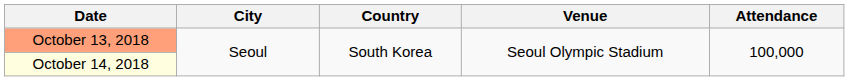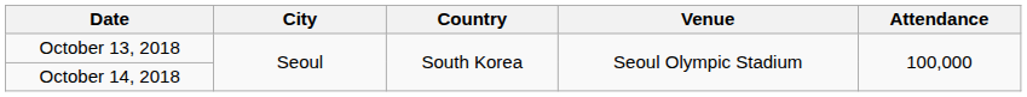October 13, 2018 | Date: lightsalmon background -> no background
October 14, 2018 | Date: lightyellow background -> no background
